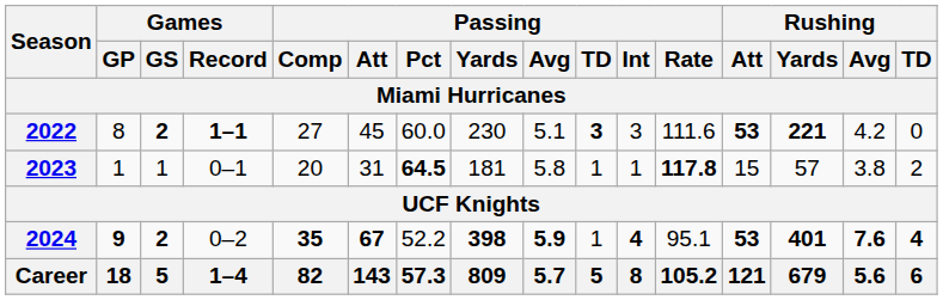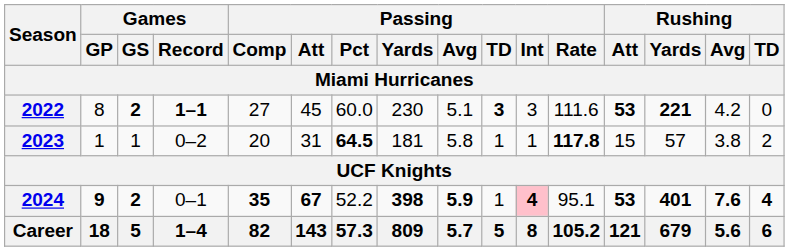2023 | Games / Record: 0–1 -> 0–2
2024 | Games / Record: 0–2 -> 0–1
2024 | Passing / Int: no background -> pink background
